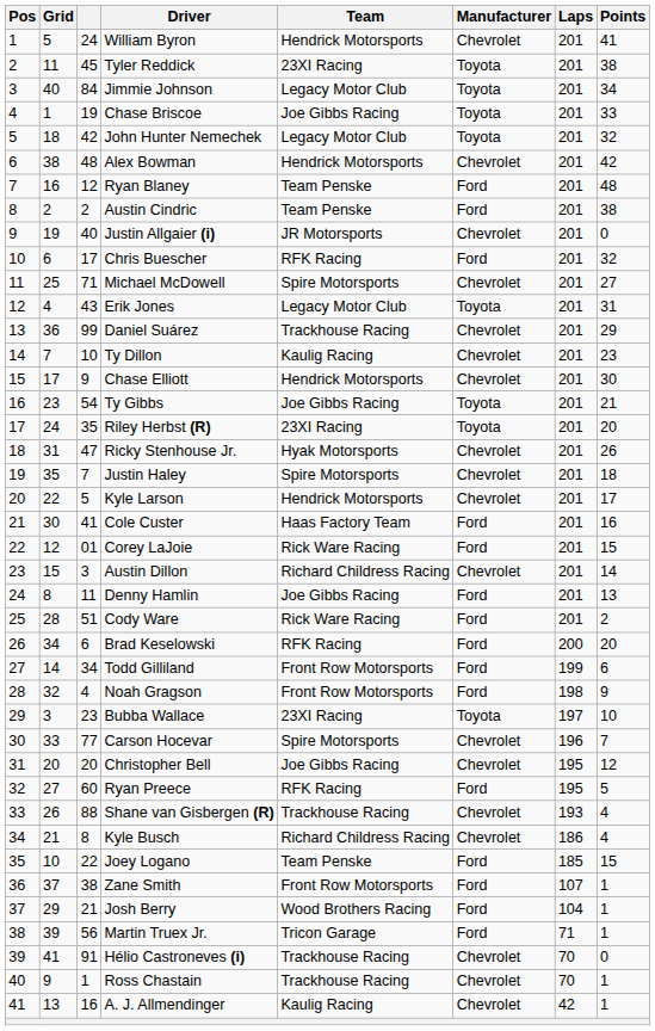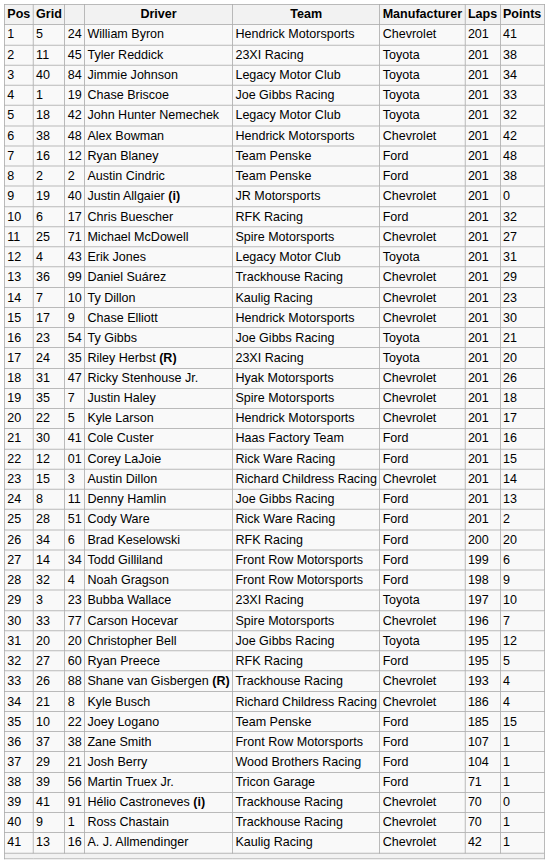Christopher Bell | Manufacturer: Chevrolet -> Toyota
